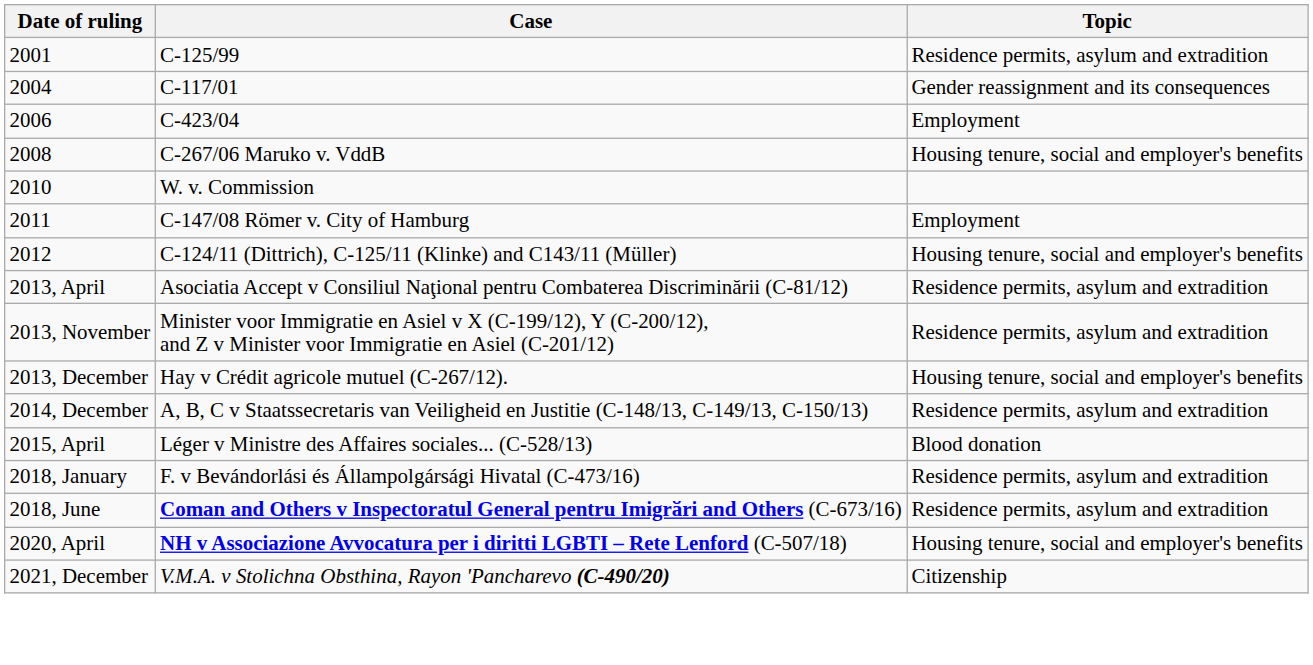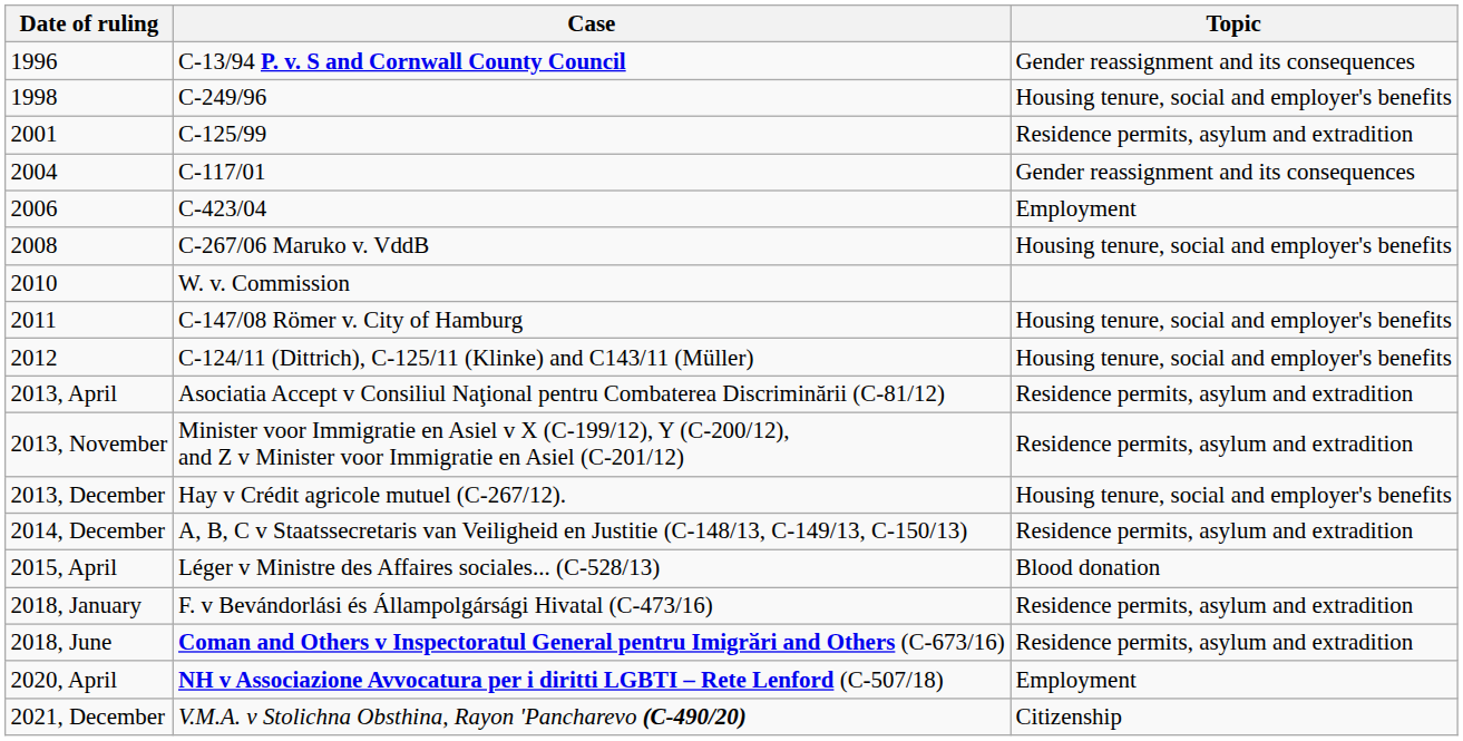+ row: 1996 | C-13/94 P. v. S and Cornwall County Council | Gender reassignment and its consequences
+ row: 1998 | C-249/96 | Housing tenure, social and employer's benefits
2011 | Topic: Employment -> Housing tenure, social and employer's benefits
2020, April | Topic: Housing tenure, social and employer's benefits -> Employment
